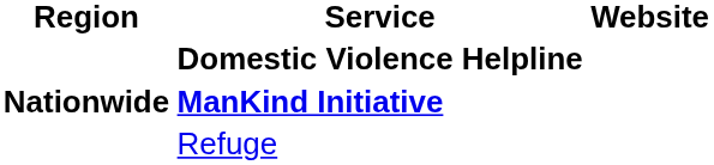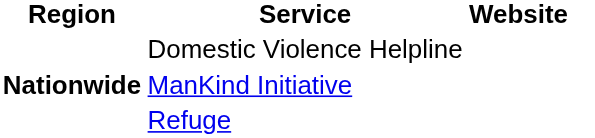Domestic Violence Helpline | Service: bold -> normal
ManKind Initiative | Service: bold -> normal
